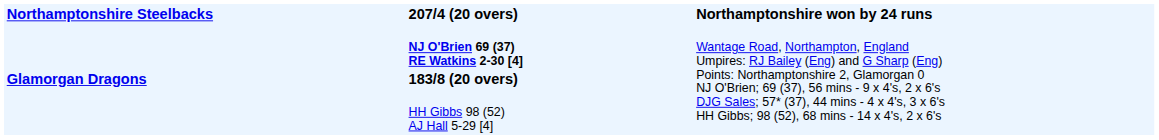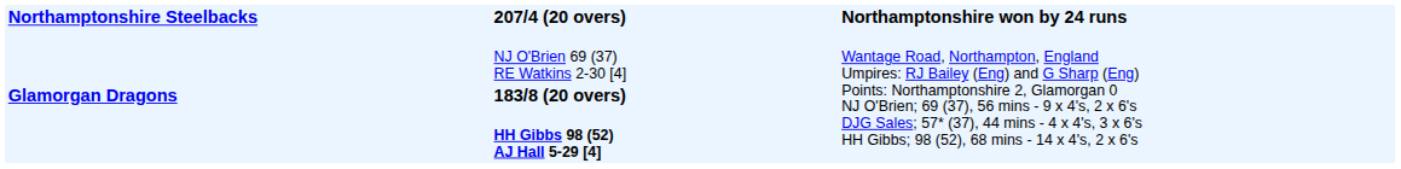NJ O'Brien 69 (37) RE Watkins 2-30 [4] | 207/4 (20 overs): bold -> normal
HH Gibbs 98 (52) AJ Hall 5-29 [4] | 207/4 (20 overs): normal -> bold
